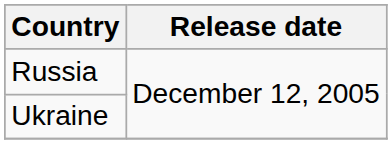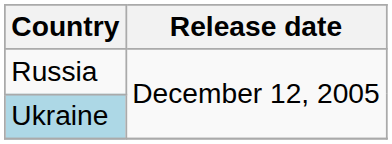Ukraine | Country: no background -> lightblue background
